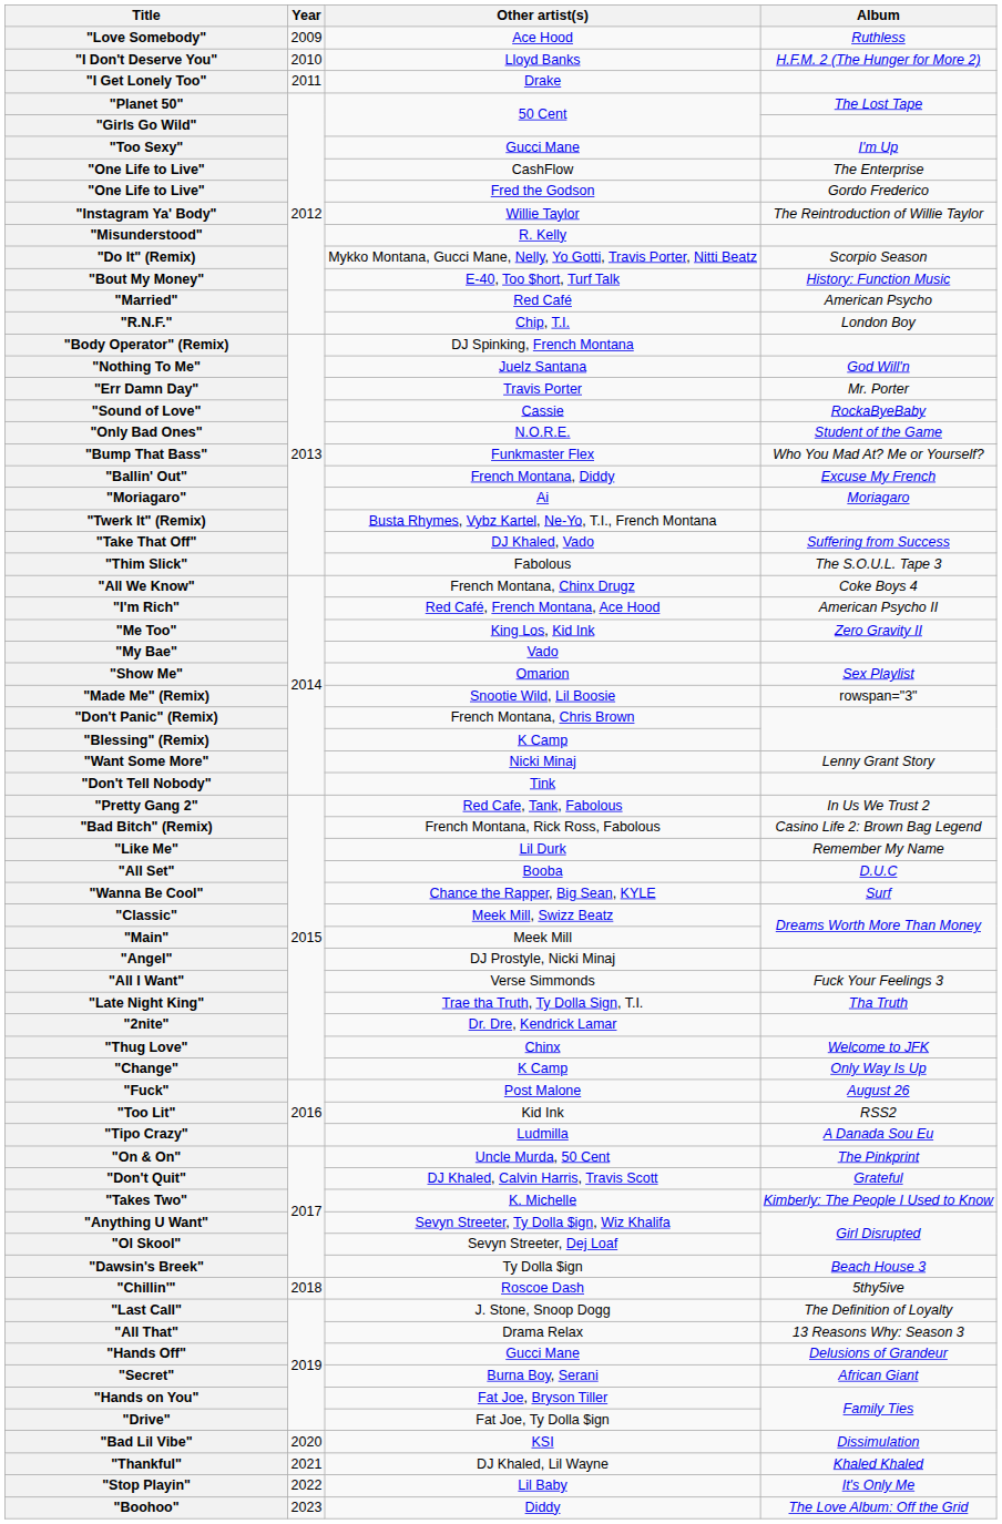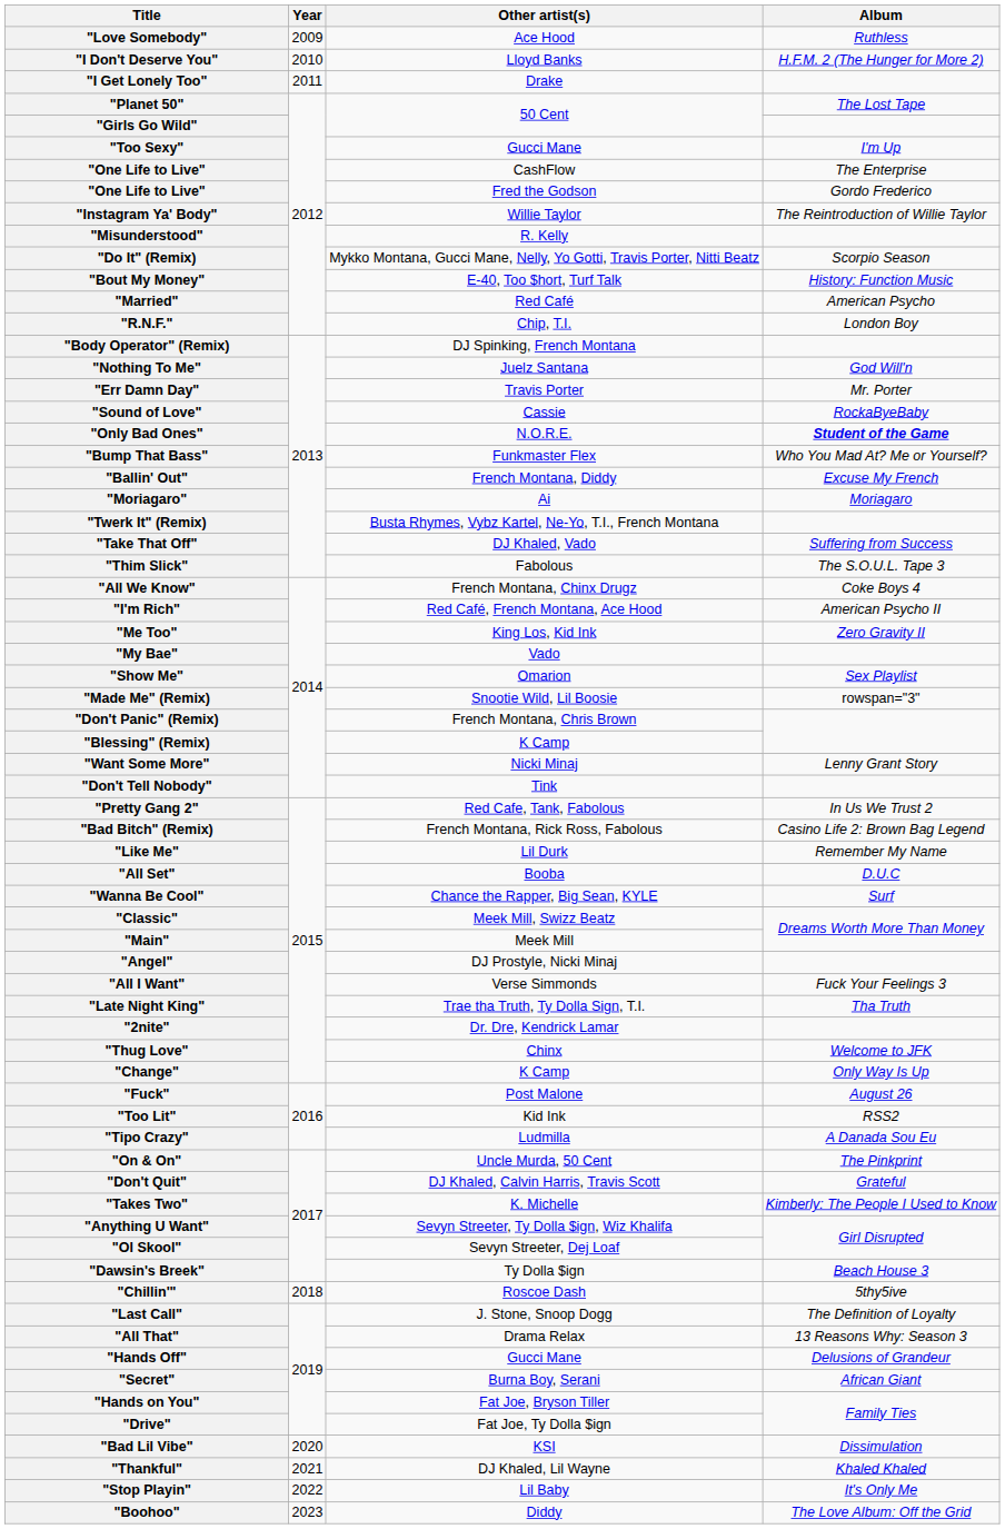"Only Bad Ones" | Album: normal -> bold
